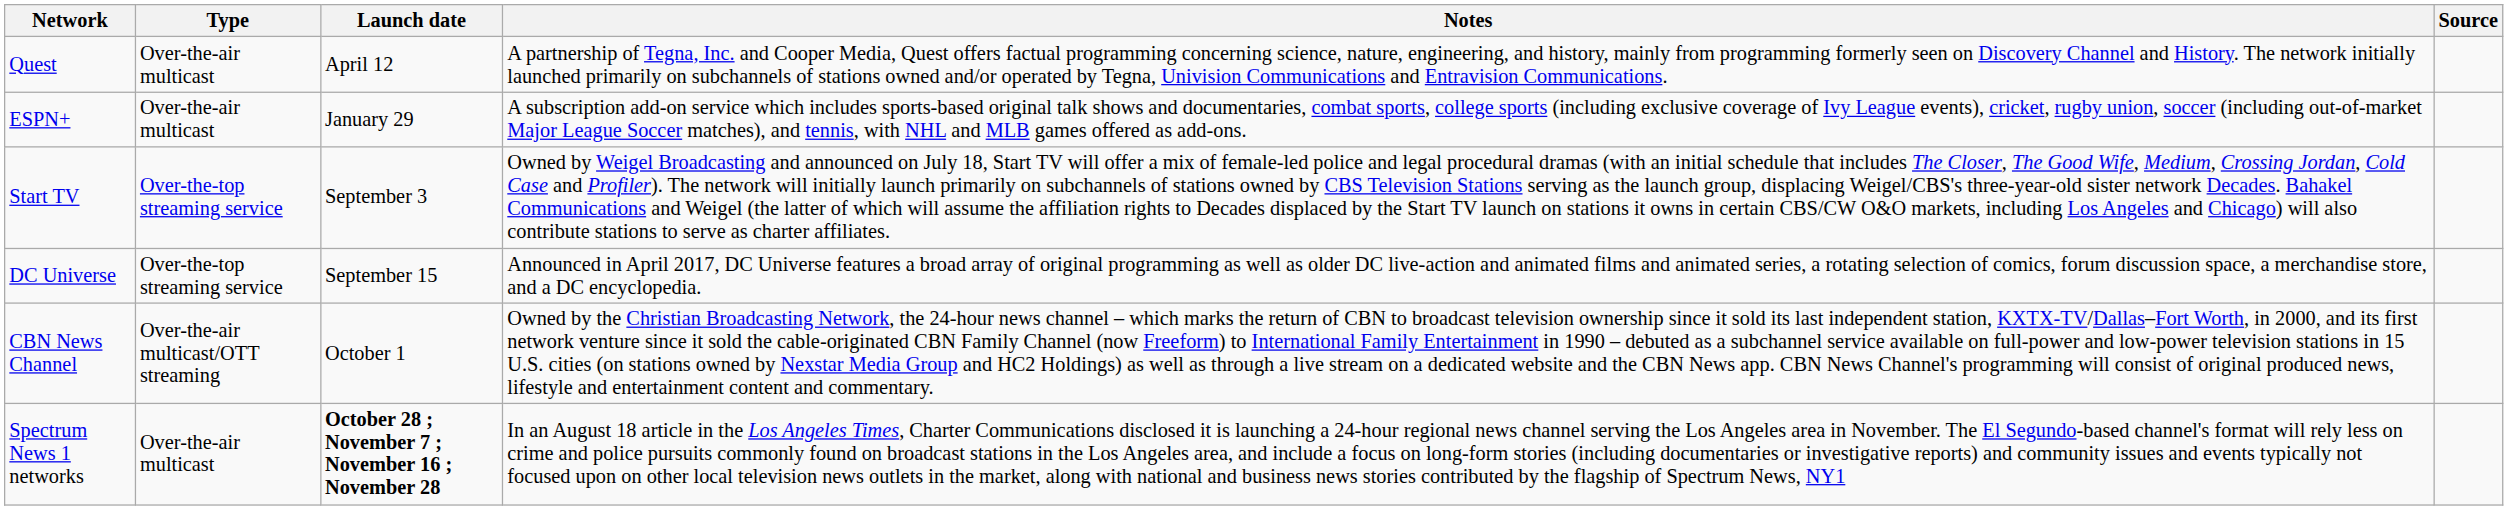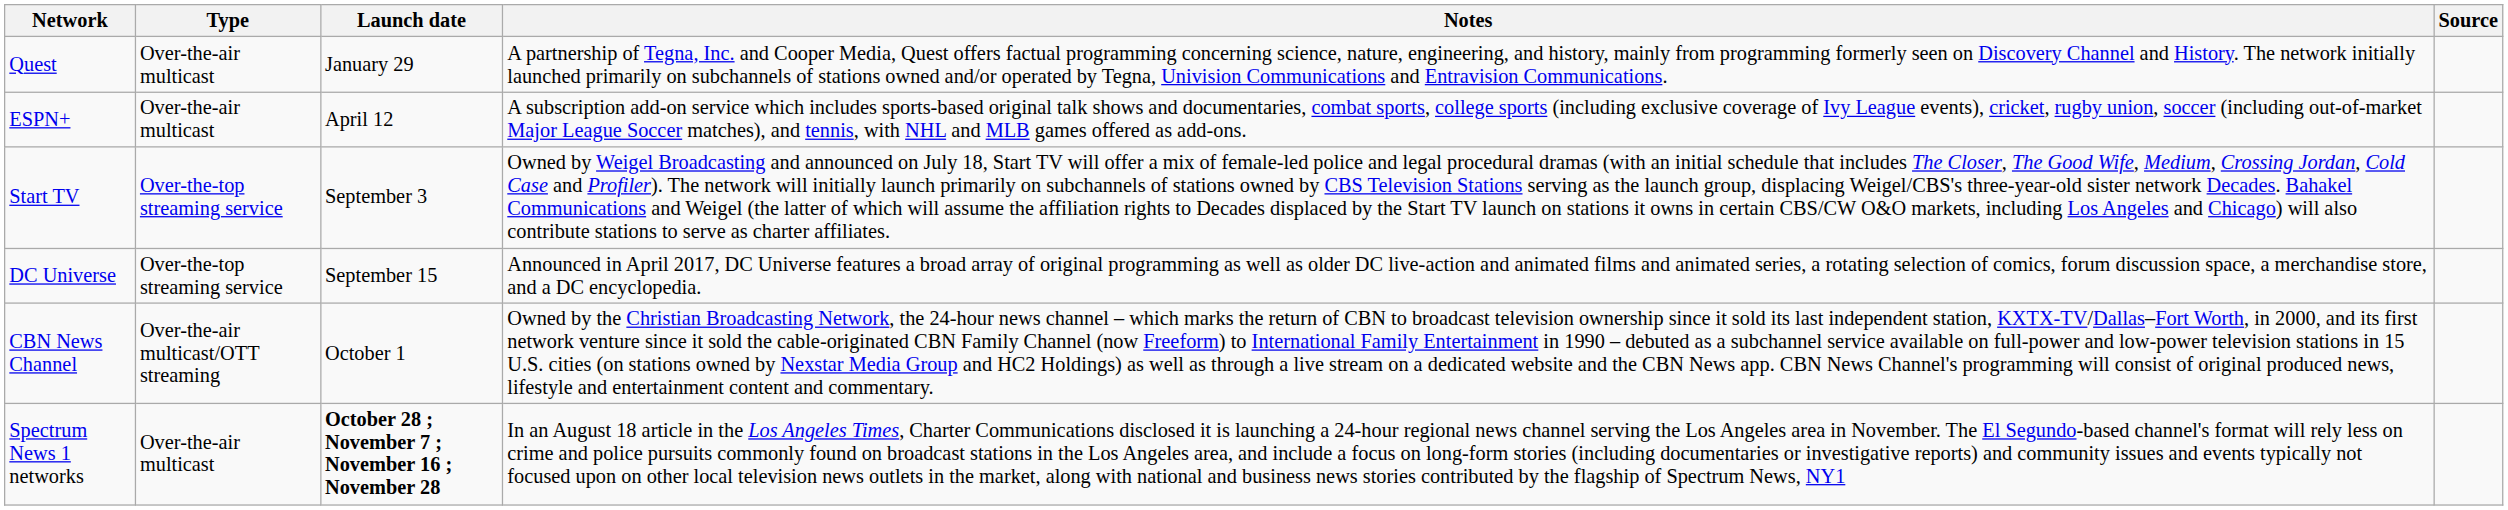Quest | Launch date: April 12 -> January 29
ESPN+ | Launch date: January 29 -> April 12
